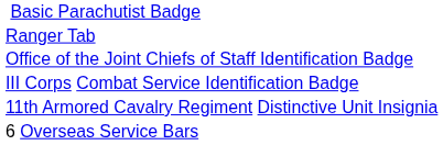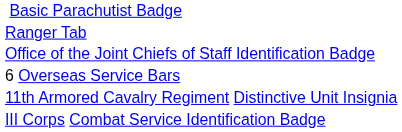row 4 | column 1: III Corps Combat Service Identification Badge -> 6 Overseas Service Bars
row 6 | column 1: 6 Overseas Service Bars -> III Corps Combat Service Identification Badge
